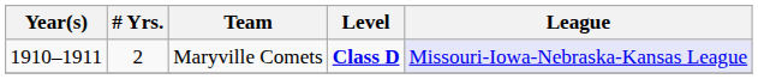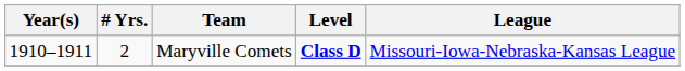Maryville Comets | League: lavender background -> no background
